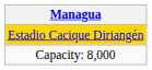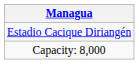row 2 | column 1: gold background -> no background
